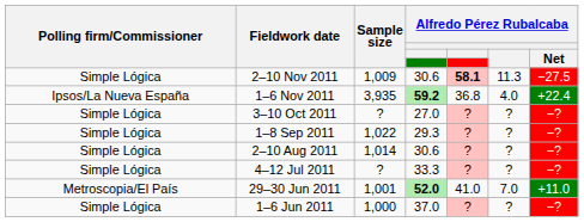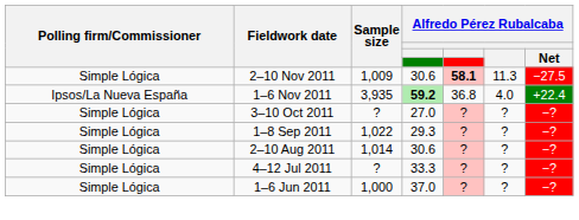- row: Metroscopia/El País | 29–30 Jun 2011 | 1,001 | 52.0 | 41.0 | 7.0 | +11.0
